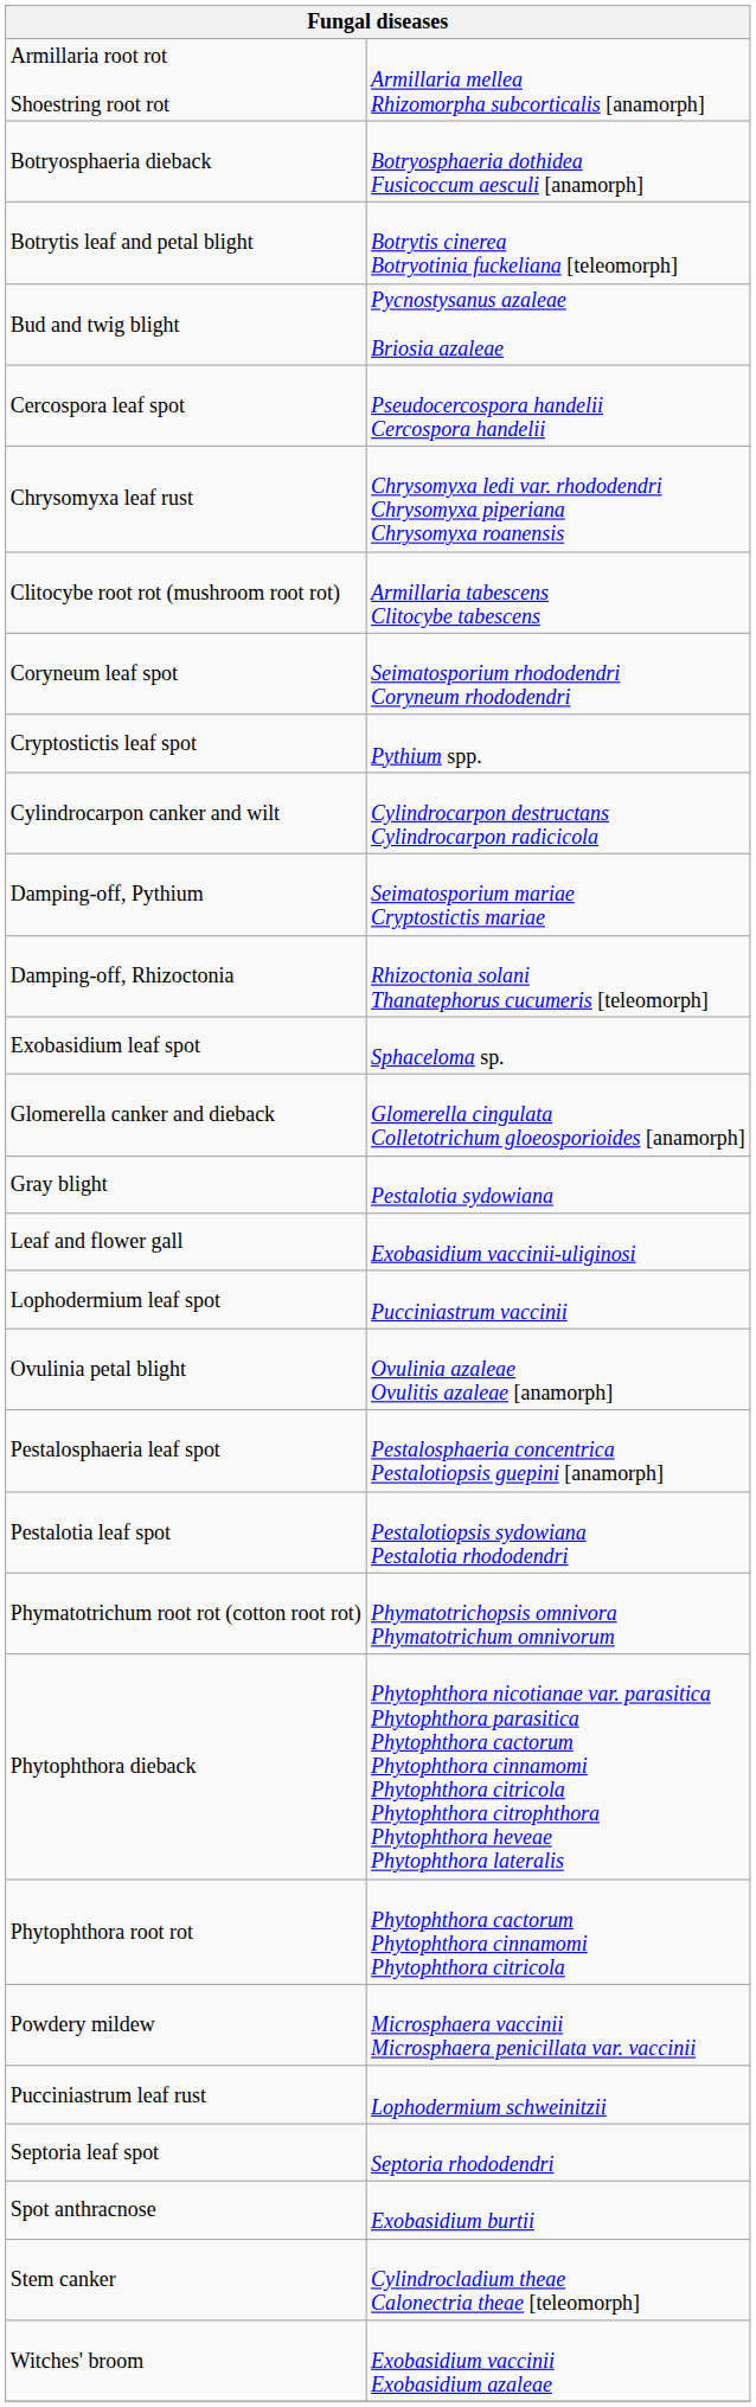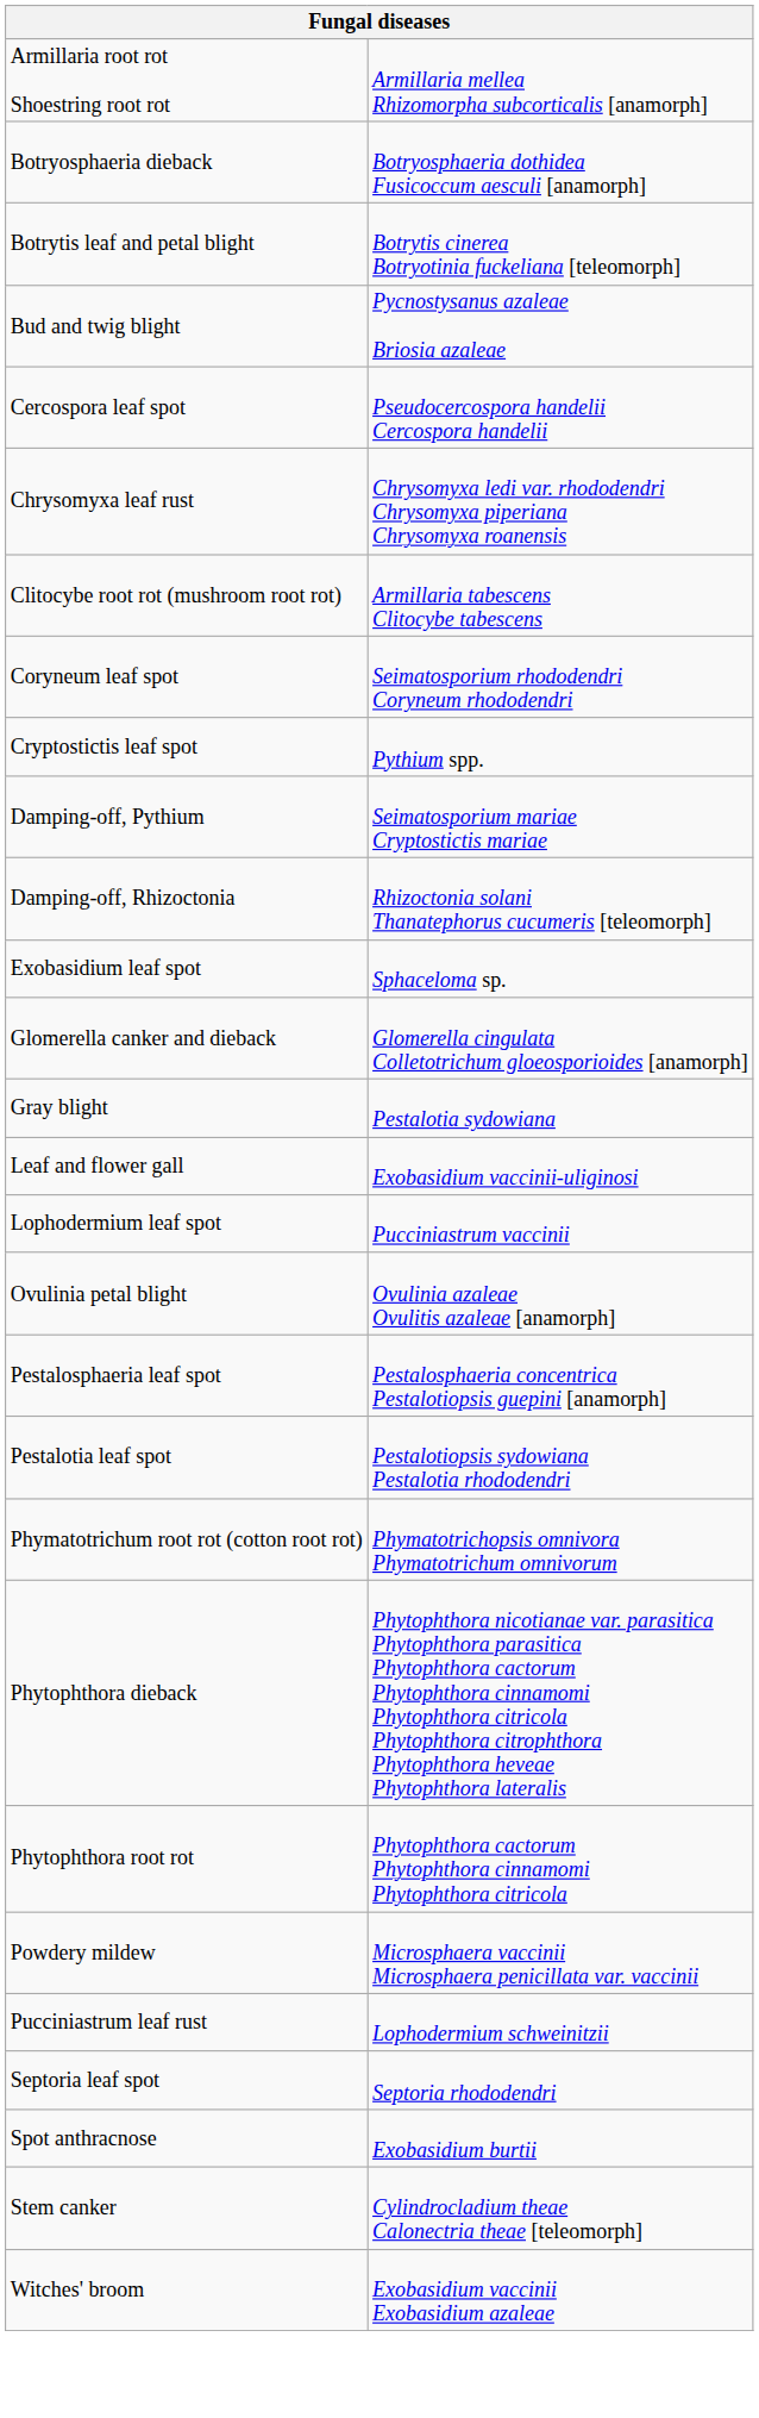- row: Cylindrocarpon canker and wilt | Cylindrocarpon destructans Cylindrocarpon radicicola
